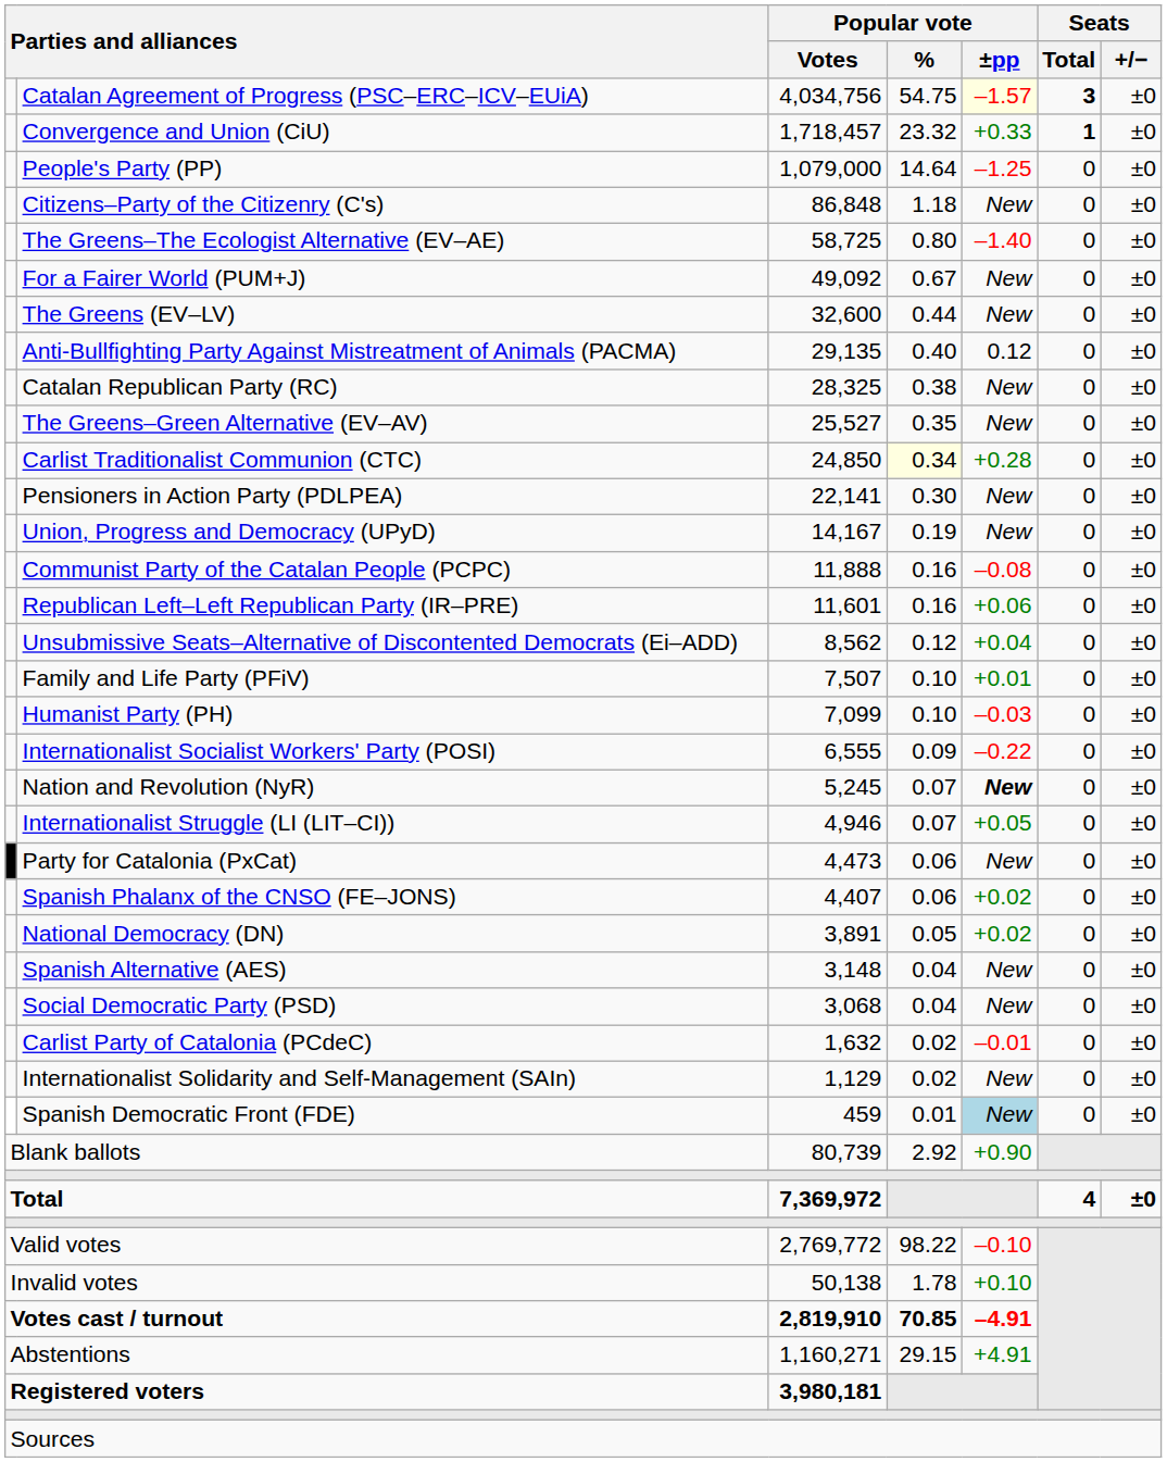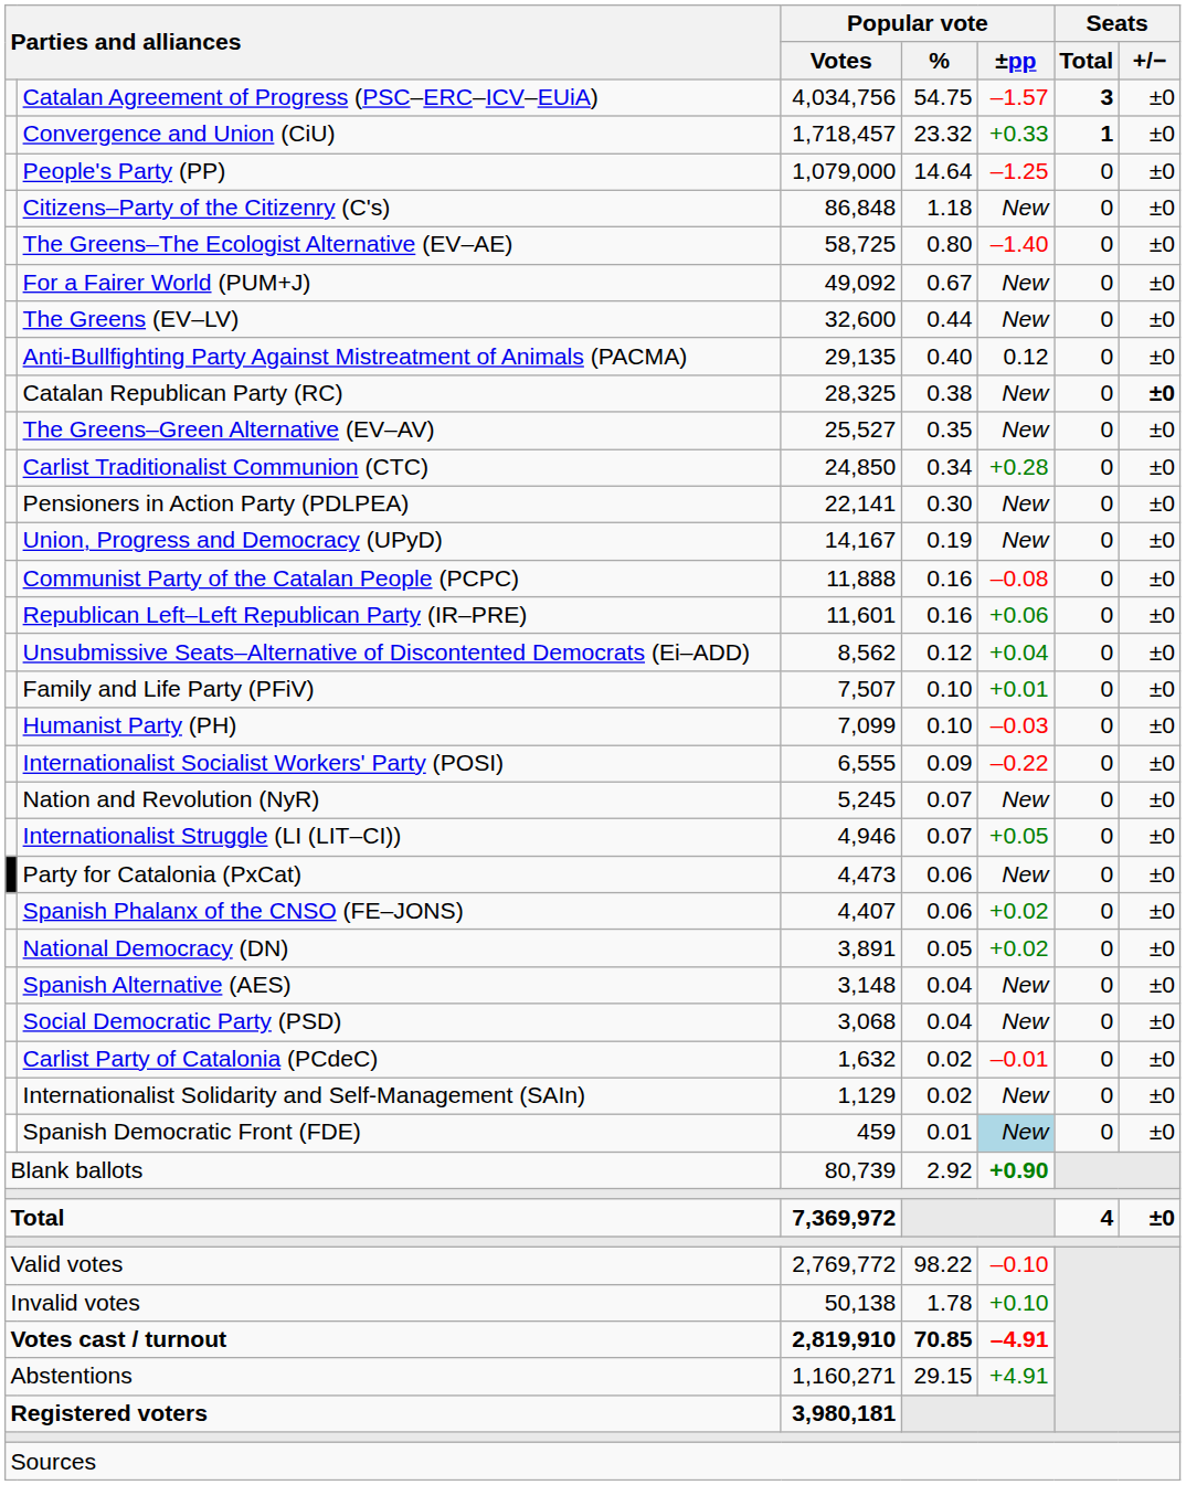Catalan Agreement of Progress (PSC–ERC–ICV–EUiA) | Popular vote / ±pp: lightyellow background -> no background
Catalan Republican Party (RC) | Seats / +/−: normal -> bold
Carlist Traditionalist Communion (CTC) | Popular vote / %: lightyellow background -> no background
Nation and Revolution (NyR) | Popular vote / ±pp: bold -> normal
Blank ballots | Popular vote / ±pp: normal -> bold
